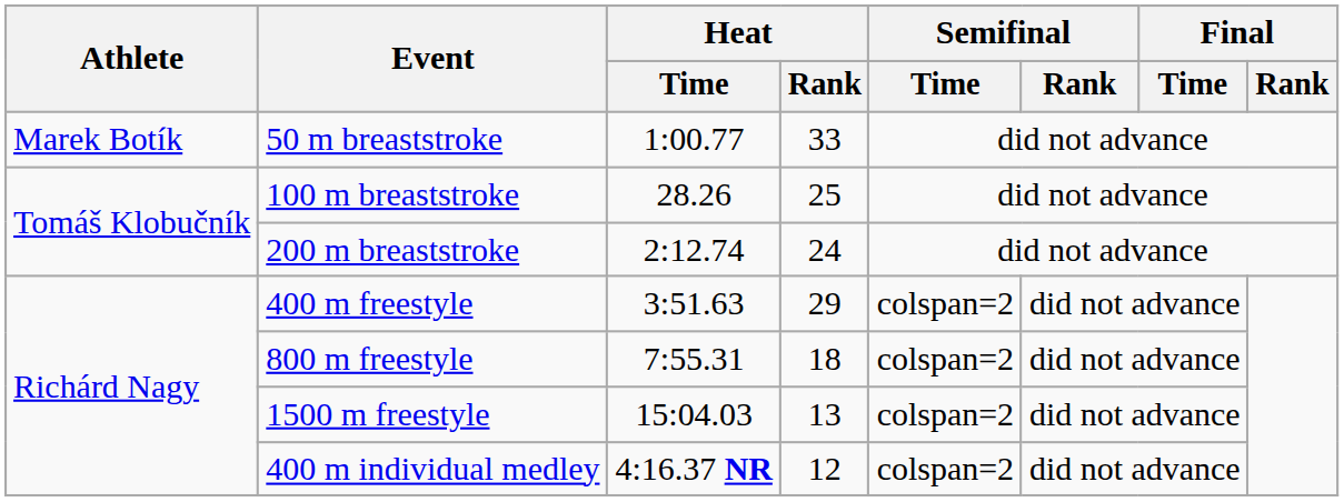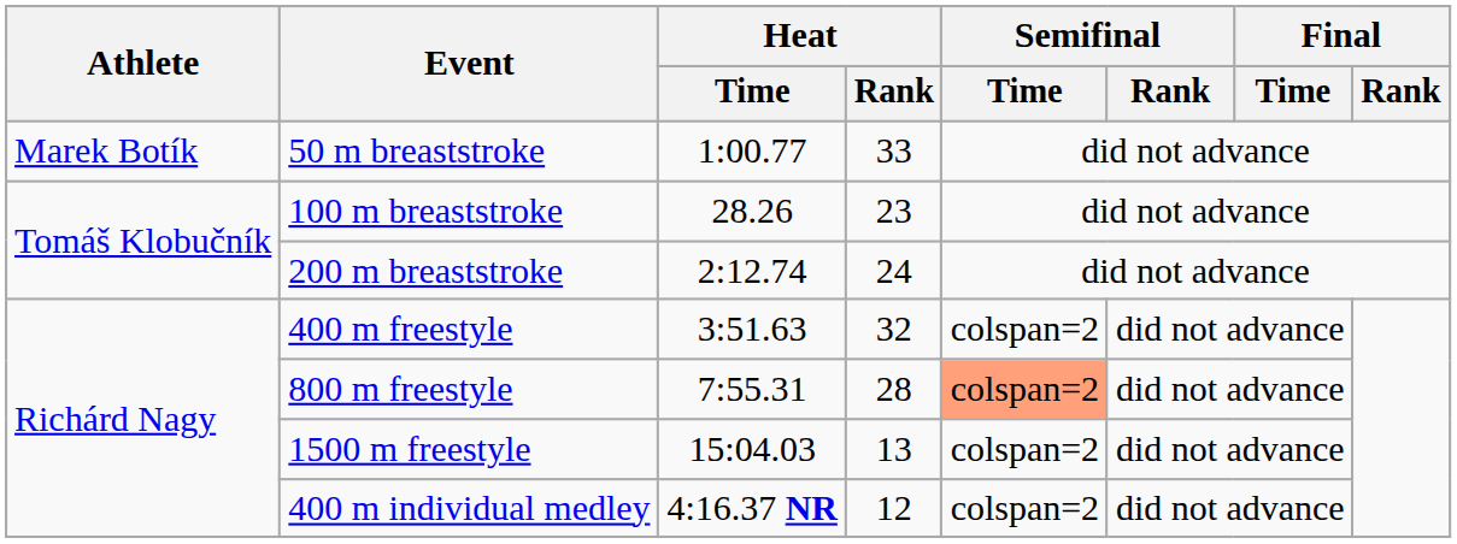100 m breaststroke | Heat / Rank: 25 -> 23
400 m freestyle | Heat / Rank: 29 -> 32
800 m freestyle | Heat / Rank: 18 -> 28
800 m freestyle | Semifinal / Time: no background -> lightsalmon background
